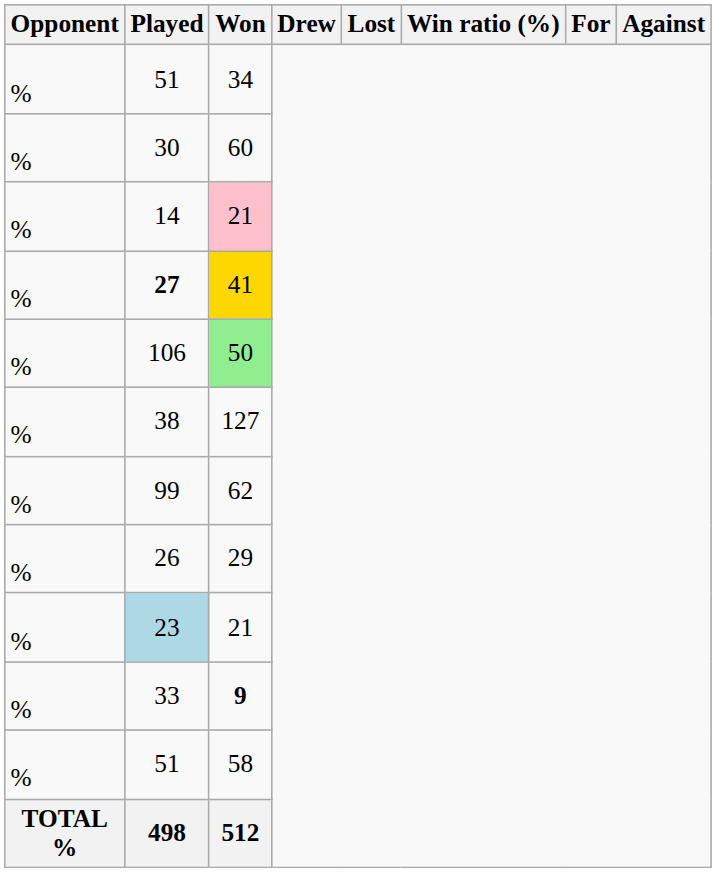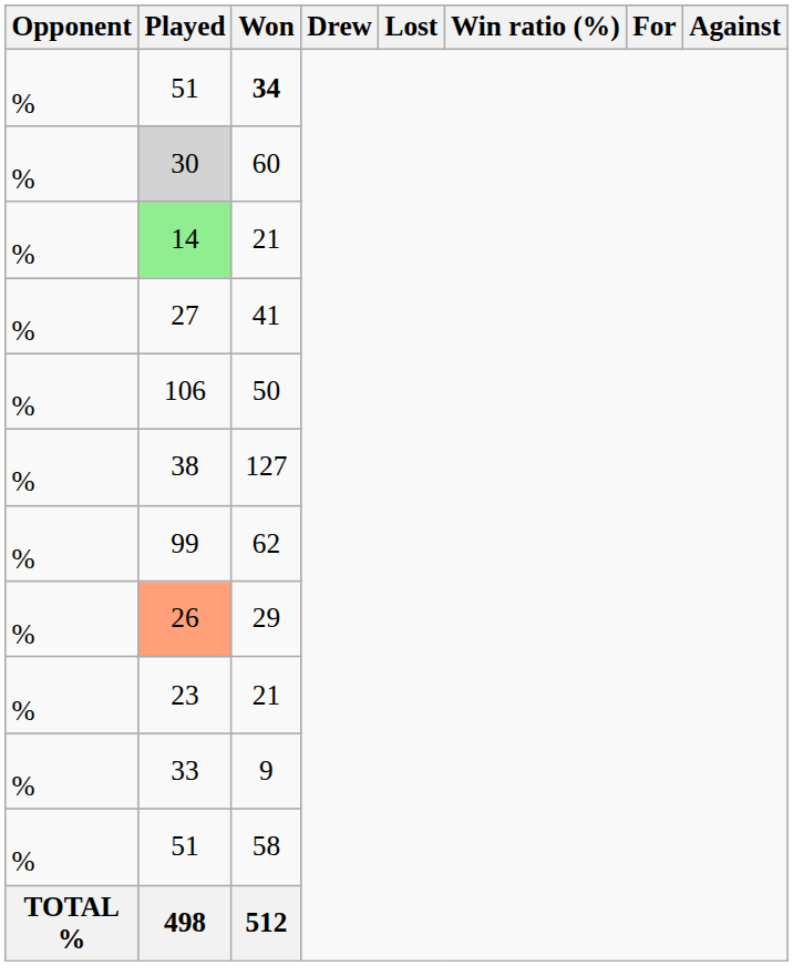51 / 34 | Won: normal -> bold
30 | Played: no background -> lightgrey background
14 | Played: no background -> lightgreen background
14 | Won: pink background -> no background
27 | Played: bold -> normal
27 | Won: gold background -> no background
106 | Won: lightgreen background -> no background
26 | Played: no background -> lightsalmon background
23 | Played: lightblue background -> no background
33 | Won: bold -> normal
